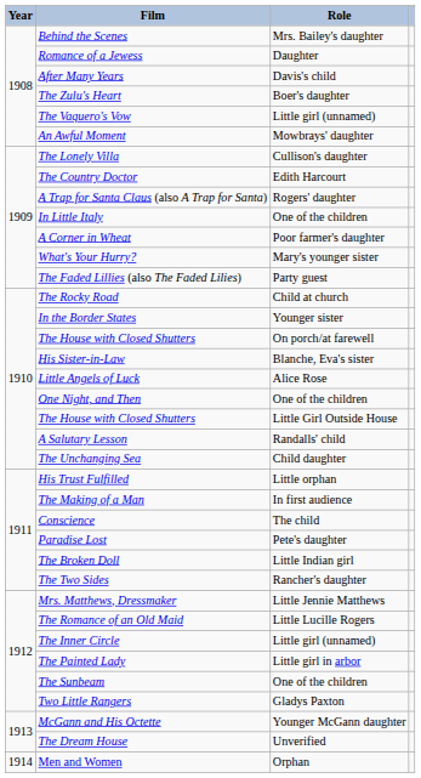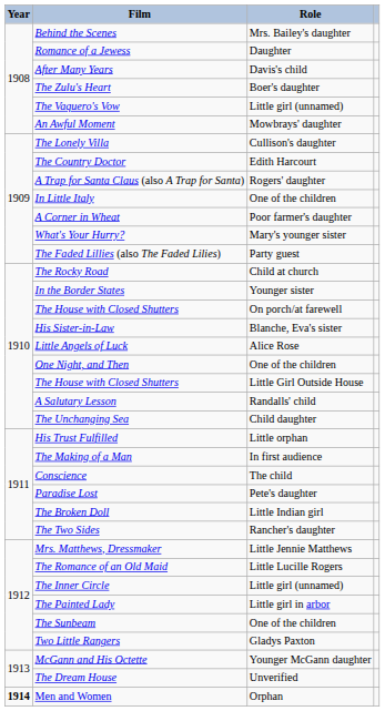Men and Women | Year: normal -> bold
